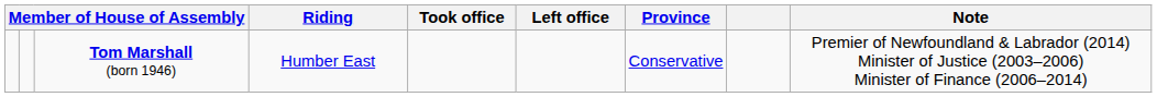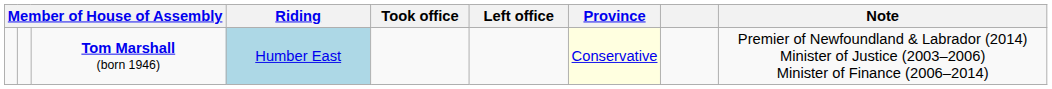Tom Marshall (born 1946) | Riding: no background -> lightblue background
Tom Marshall (born 1946) | Province: no background -> lightyellow background
